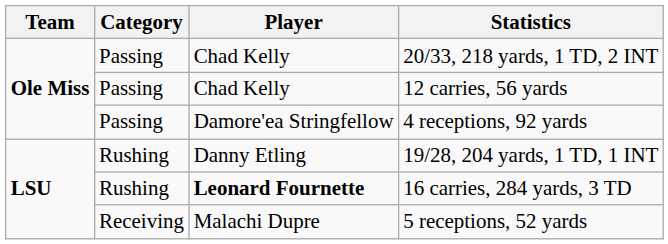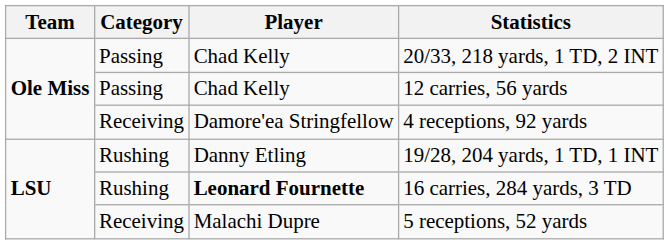4 receptions, 92 yards | Category: Passing -> Receiving
